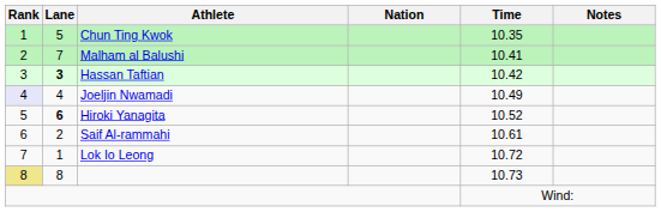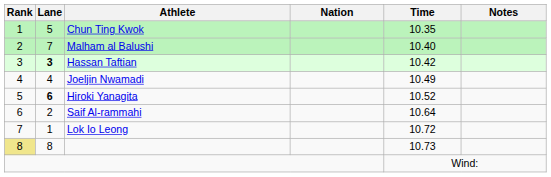row 3 | Time: 10.41 -> 10.40
row 5 | Rank: lavender background -> no background
row 7 | Time: 10.61 -> 10.64
